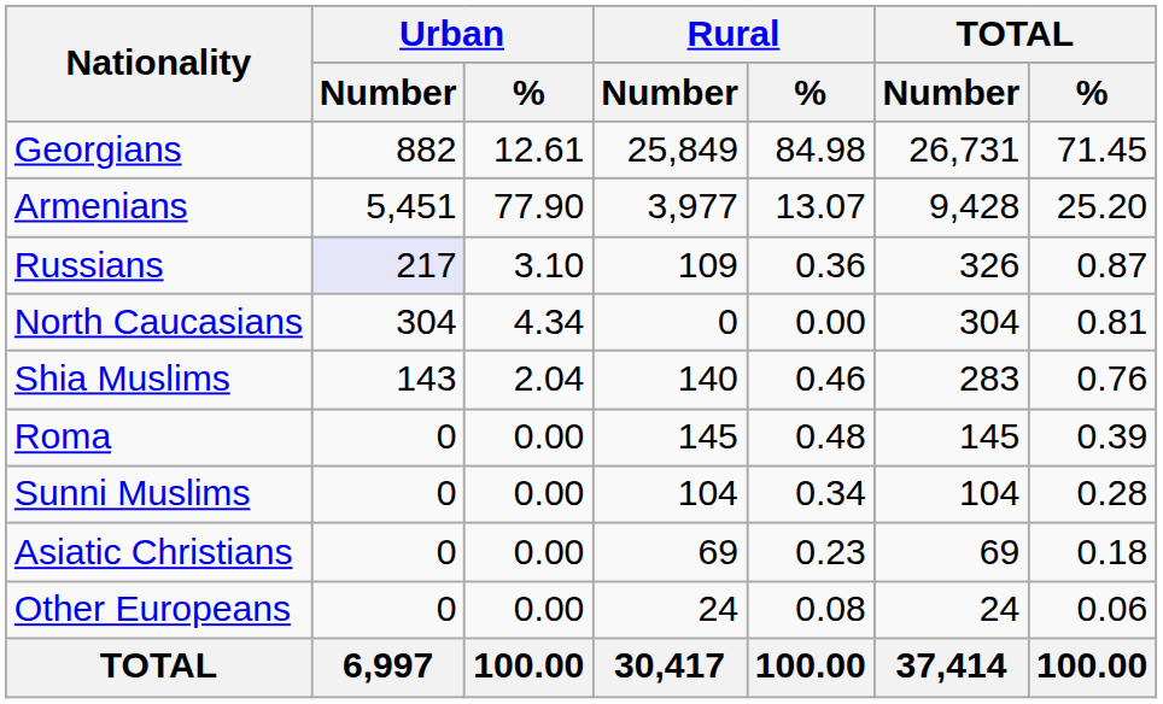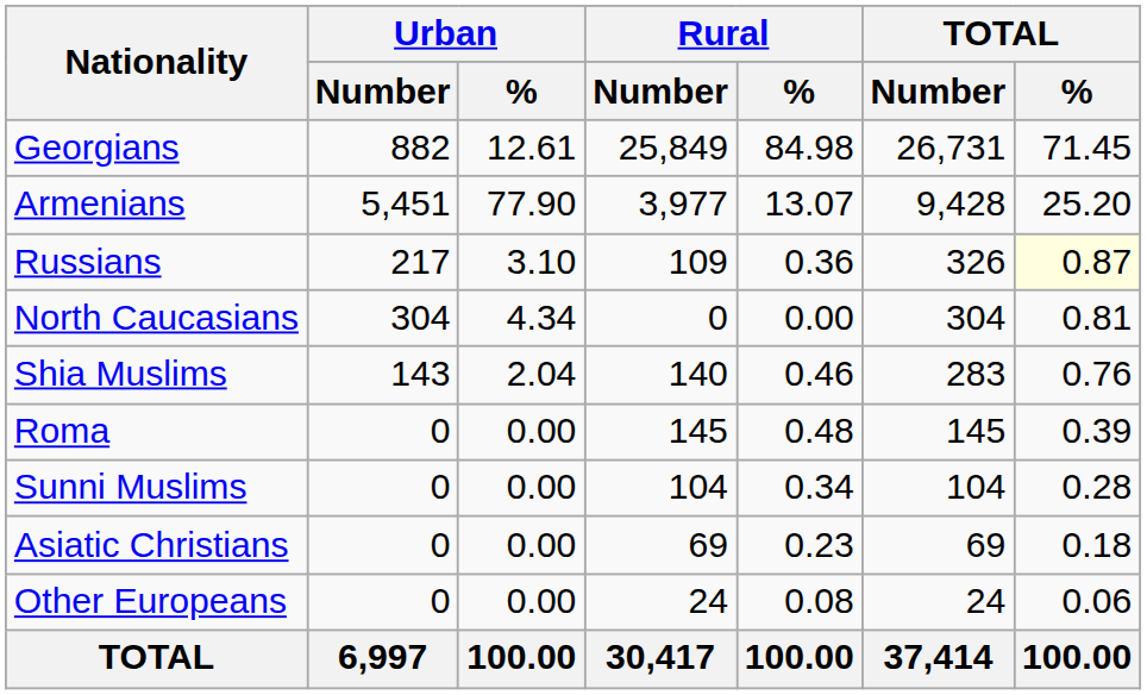Russians | Urban / Number: lavender background -> no background
Russians | TOTAL / %: no background -> lightyellow background
